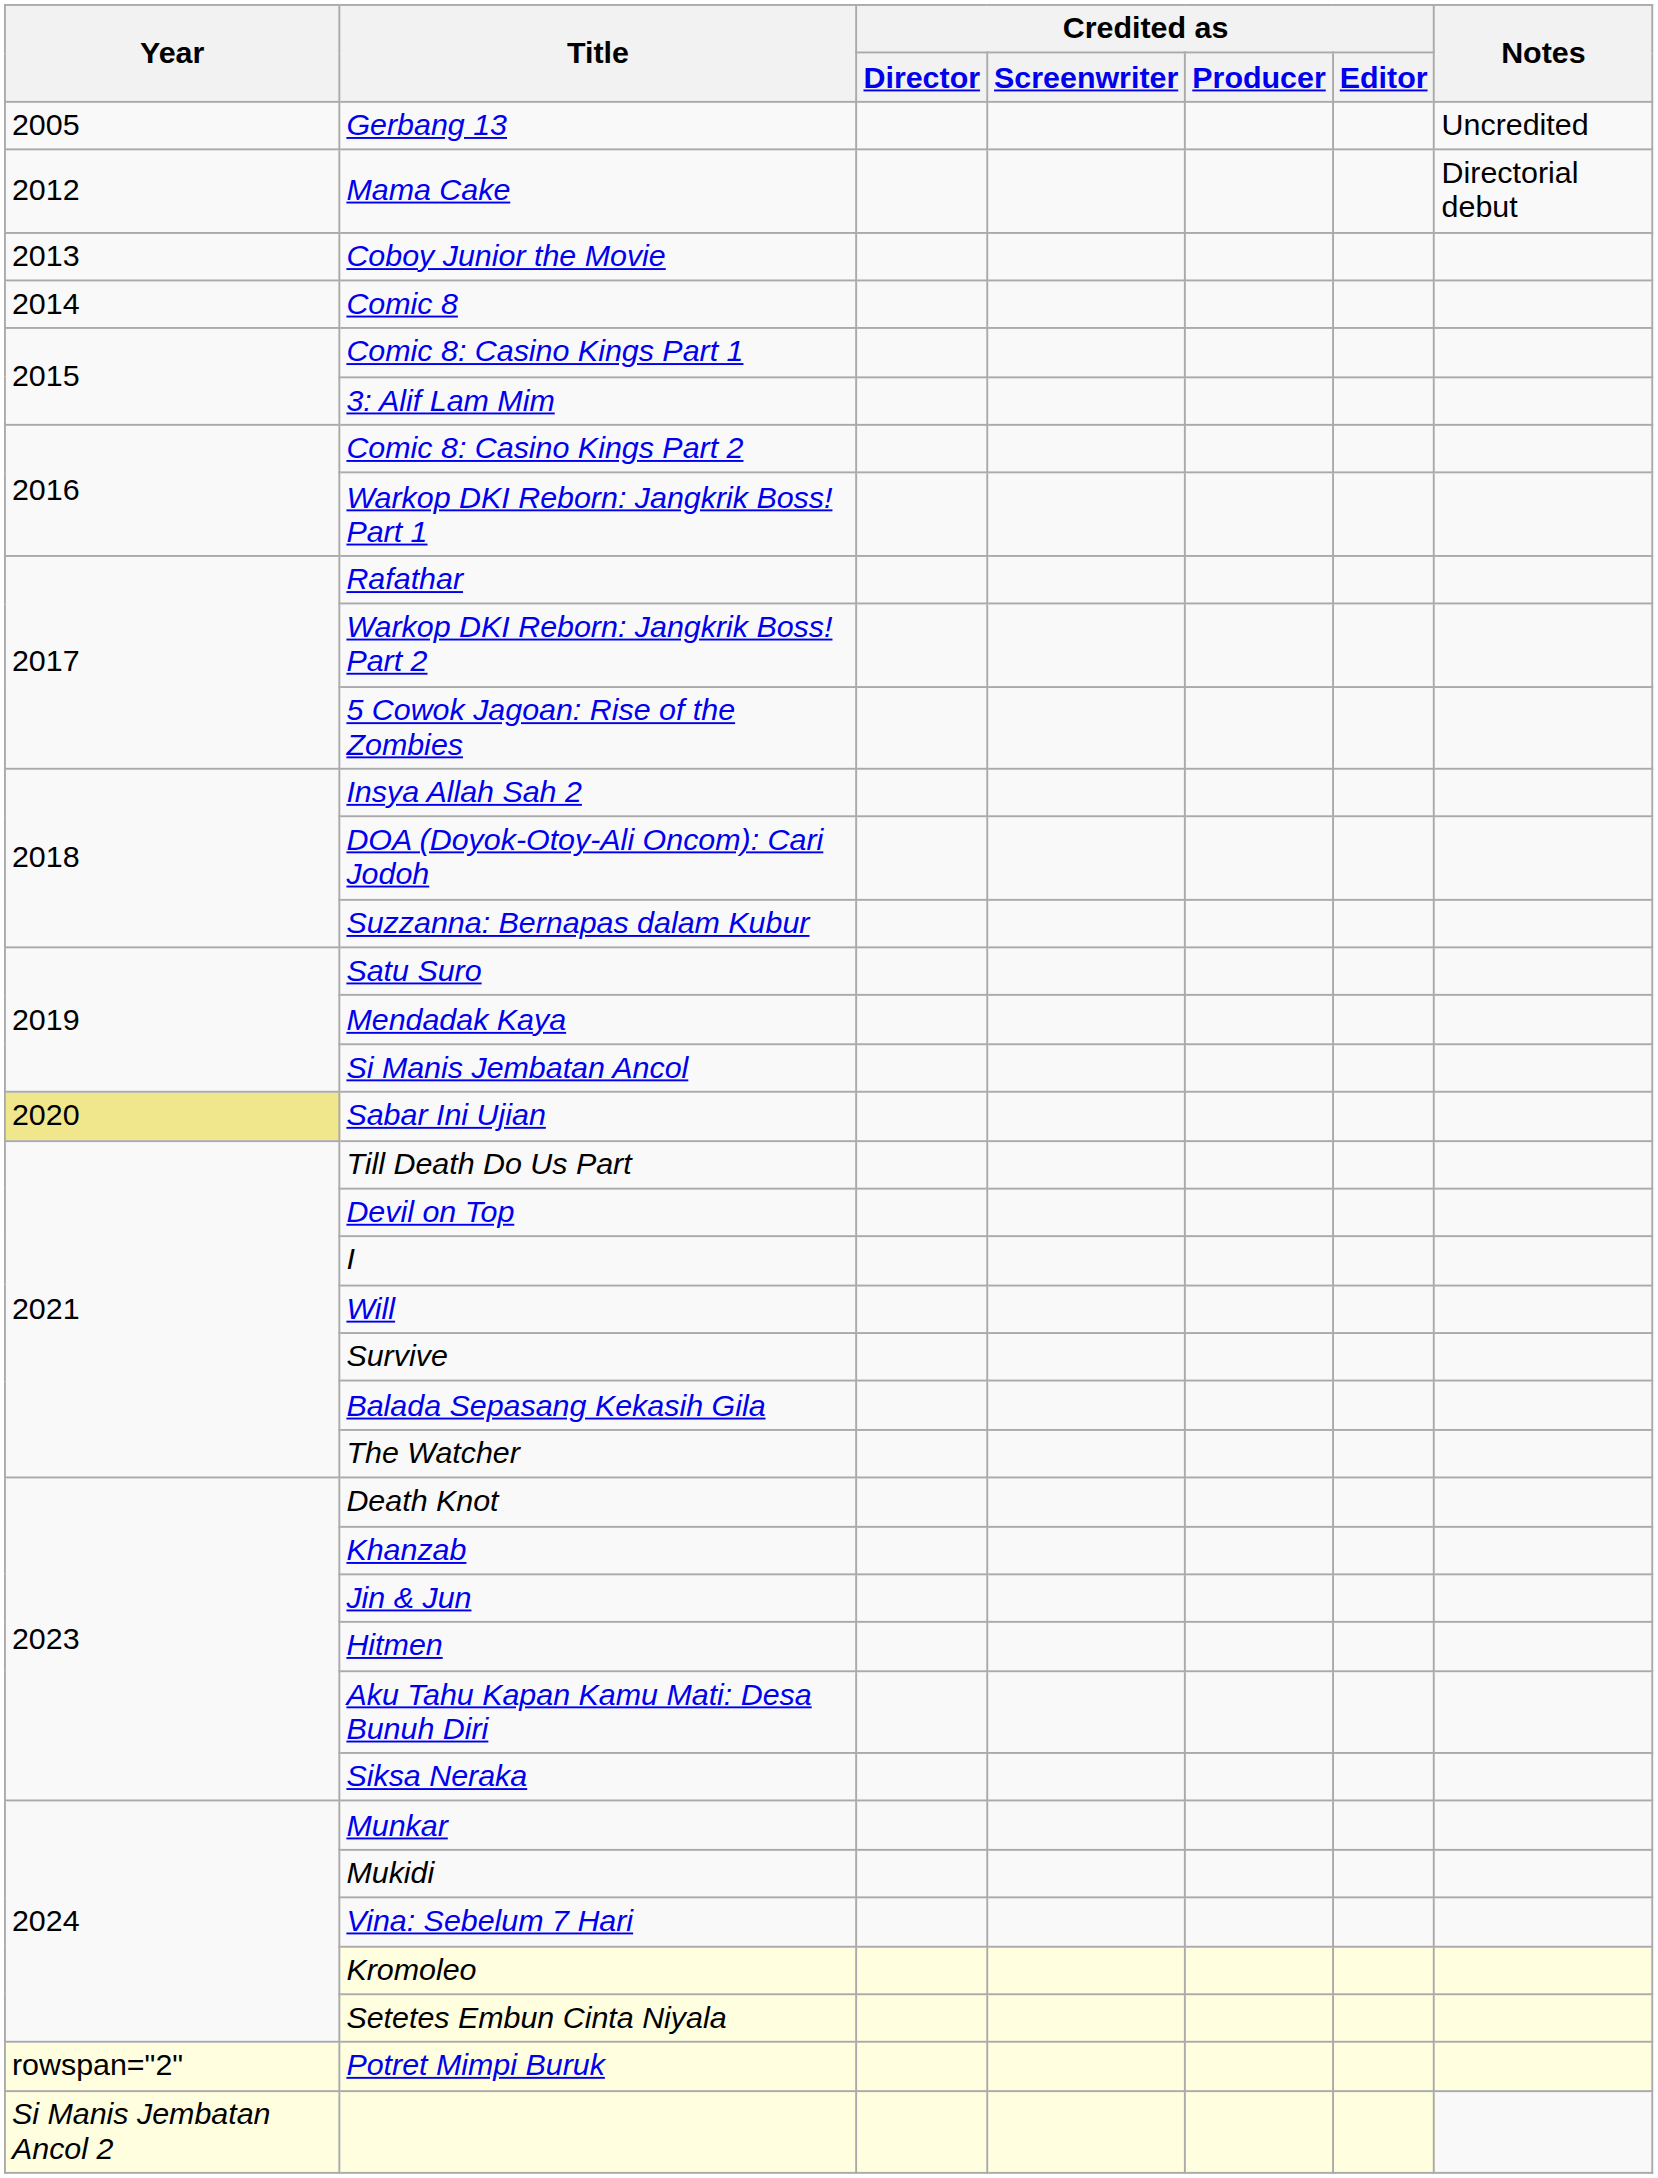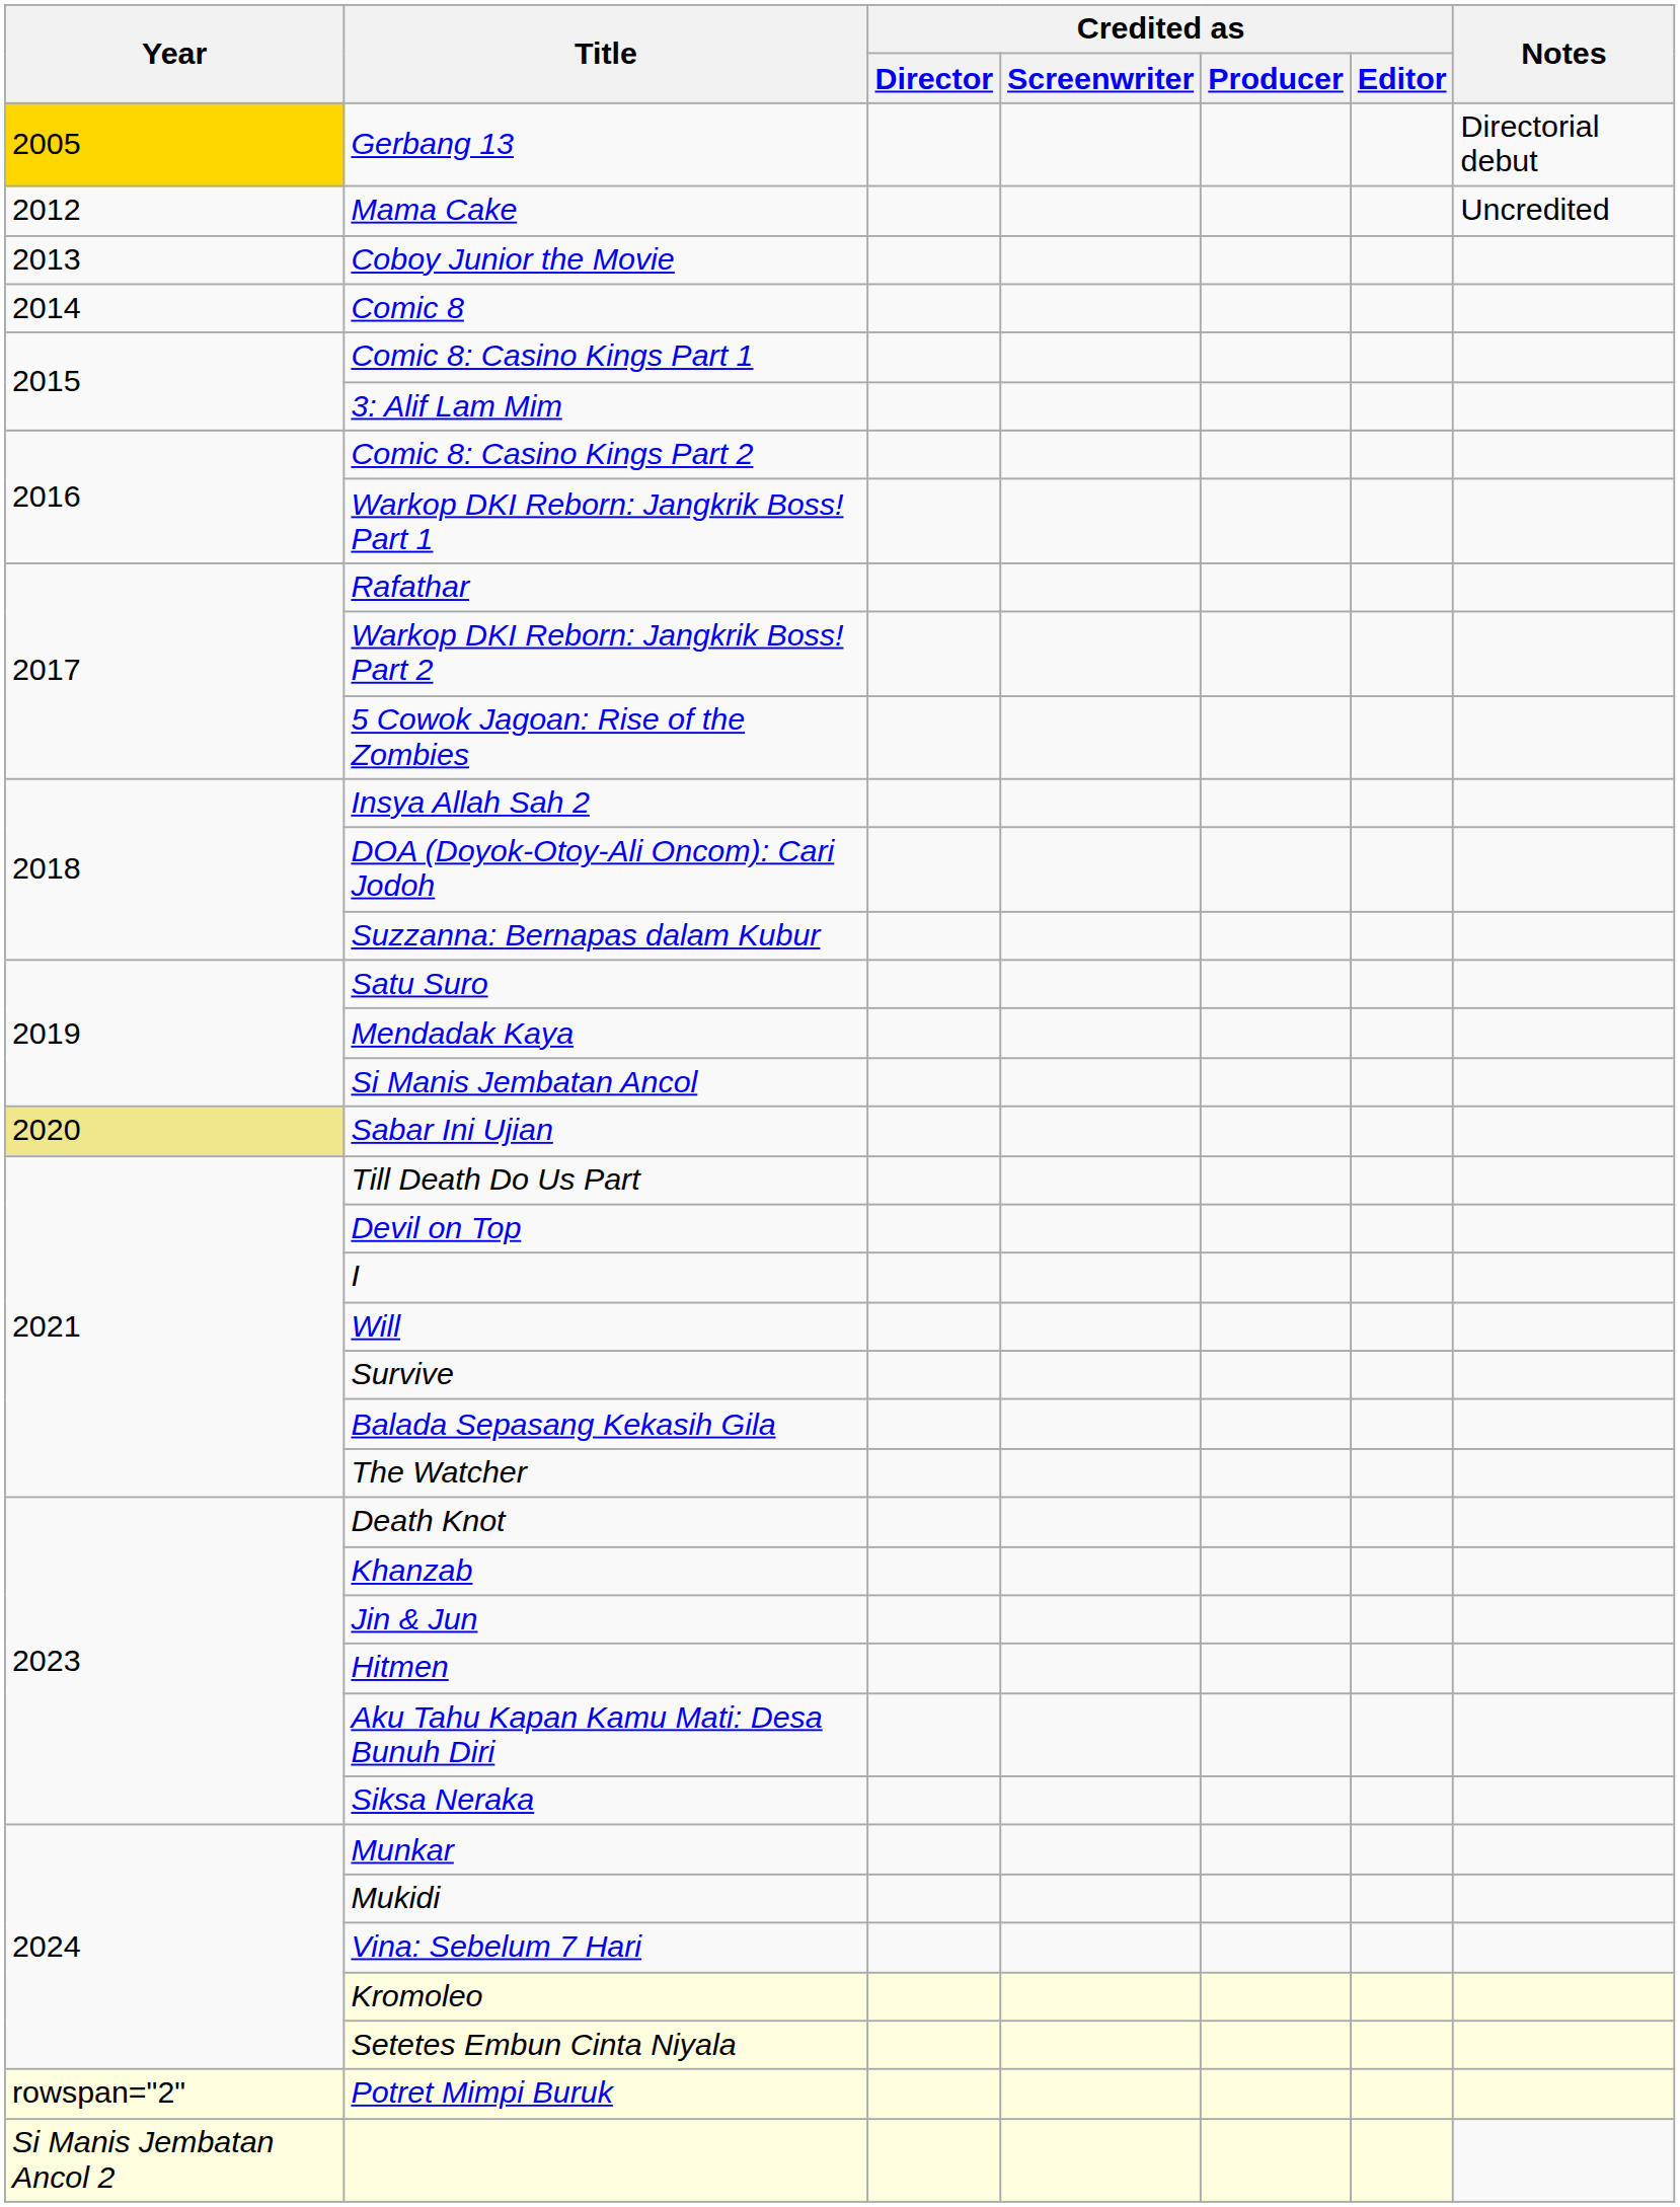Gerbang 13 | Year: no background -> gold background
Gerbang 13 | Notes: Uncredited -> Directorial debut
Mama Cake | Notes: Directorial debut -> Uncredited
